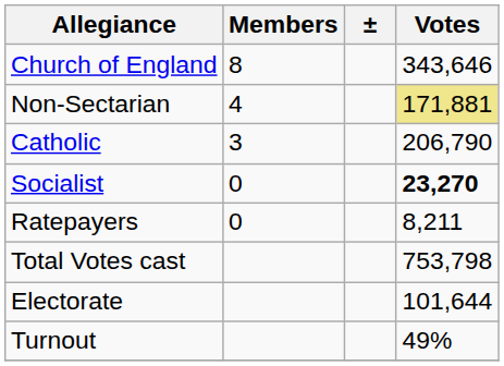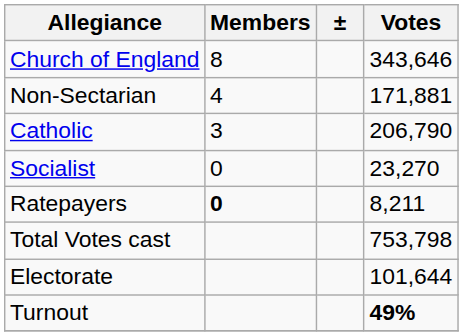Non-Sectarian | Votes: khaki background -> no background
Socialist | Votes: bold -> normal
Ratepayers | Members: normal -> bold
Turnout | Votes: normal -> bold
